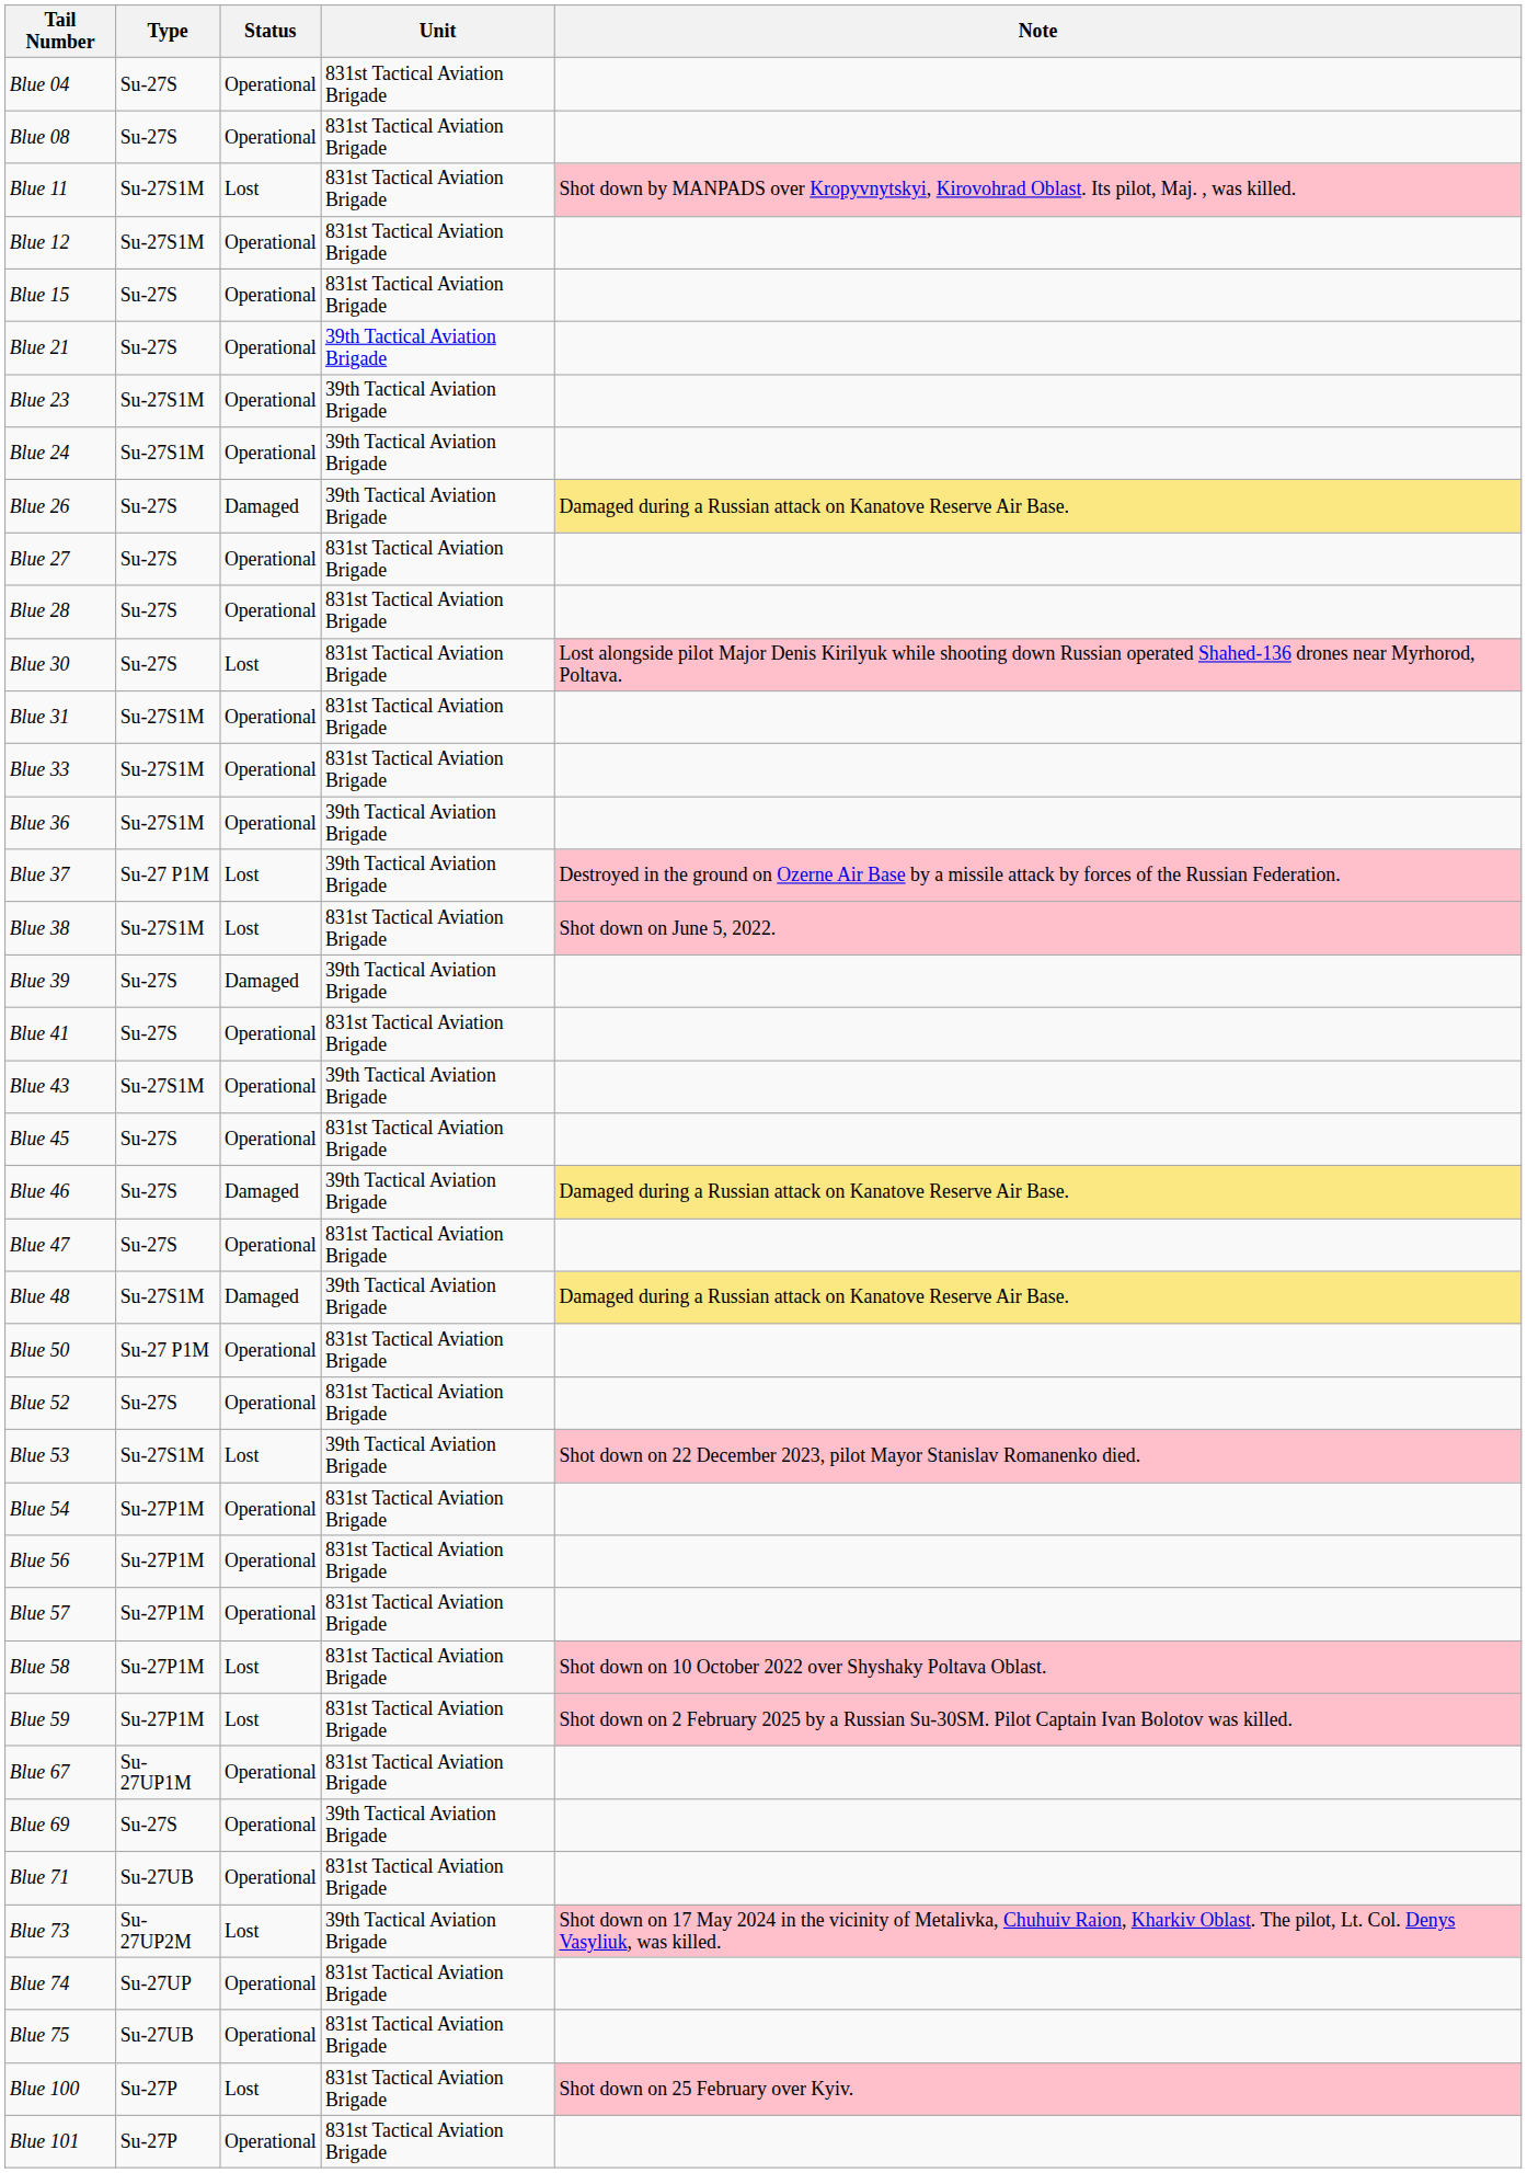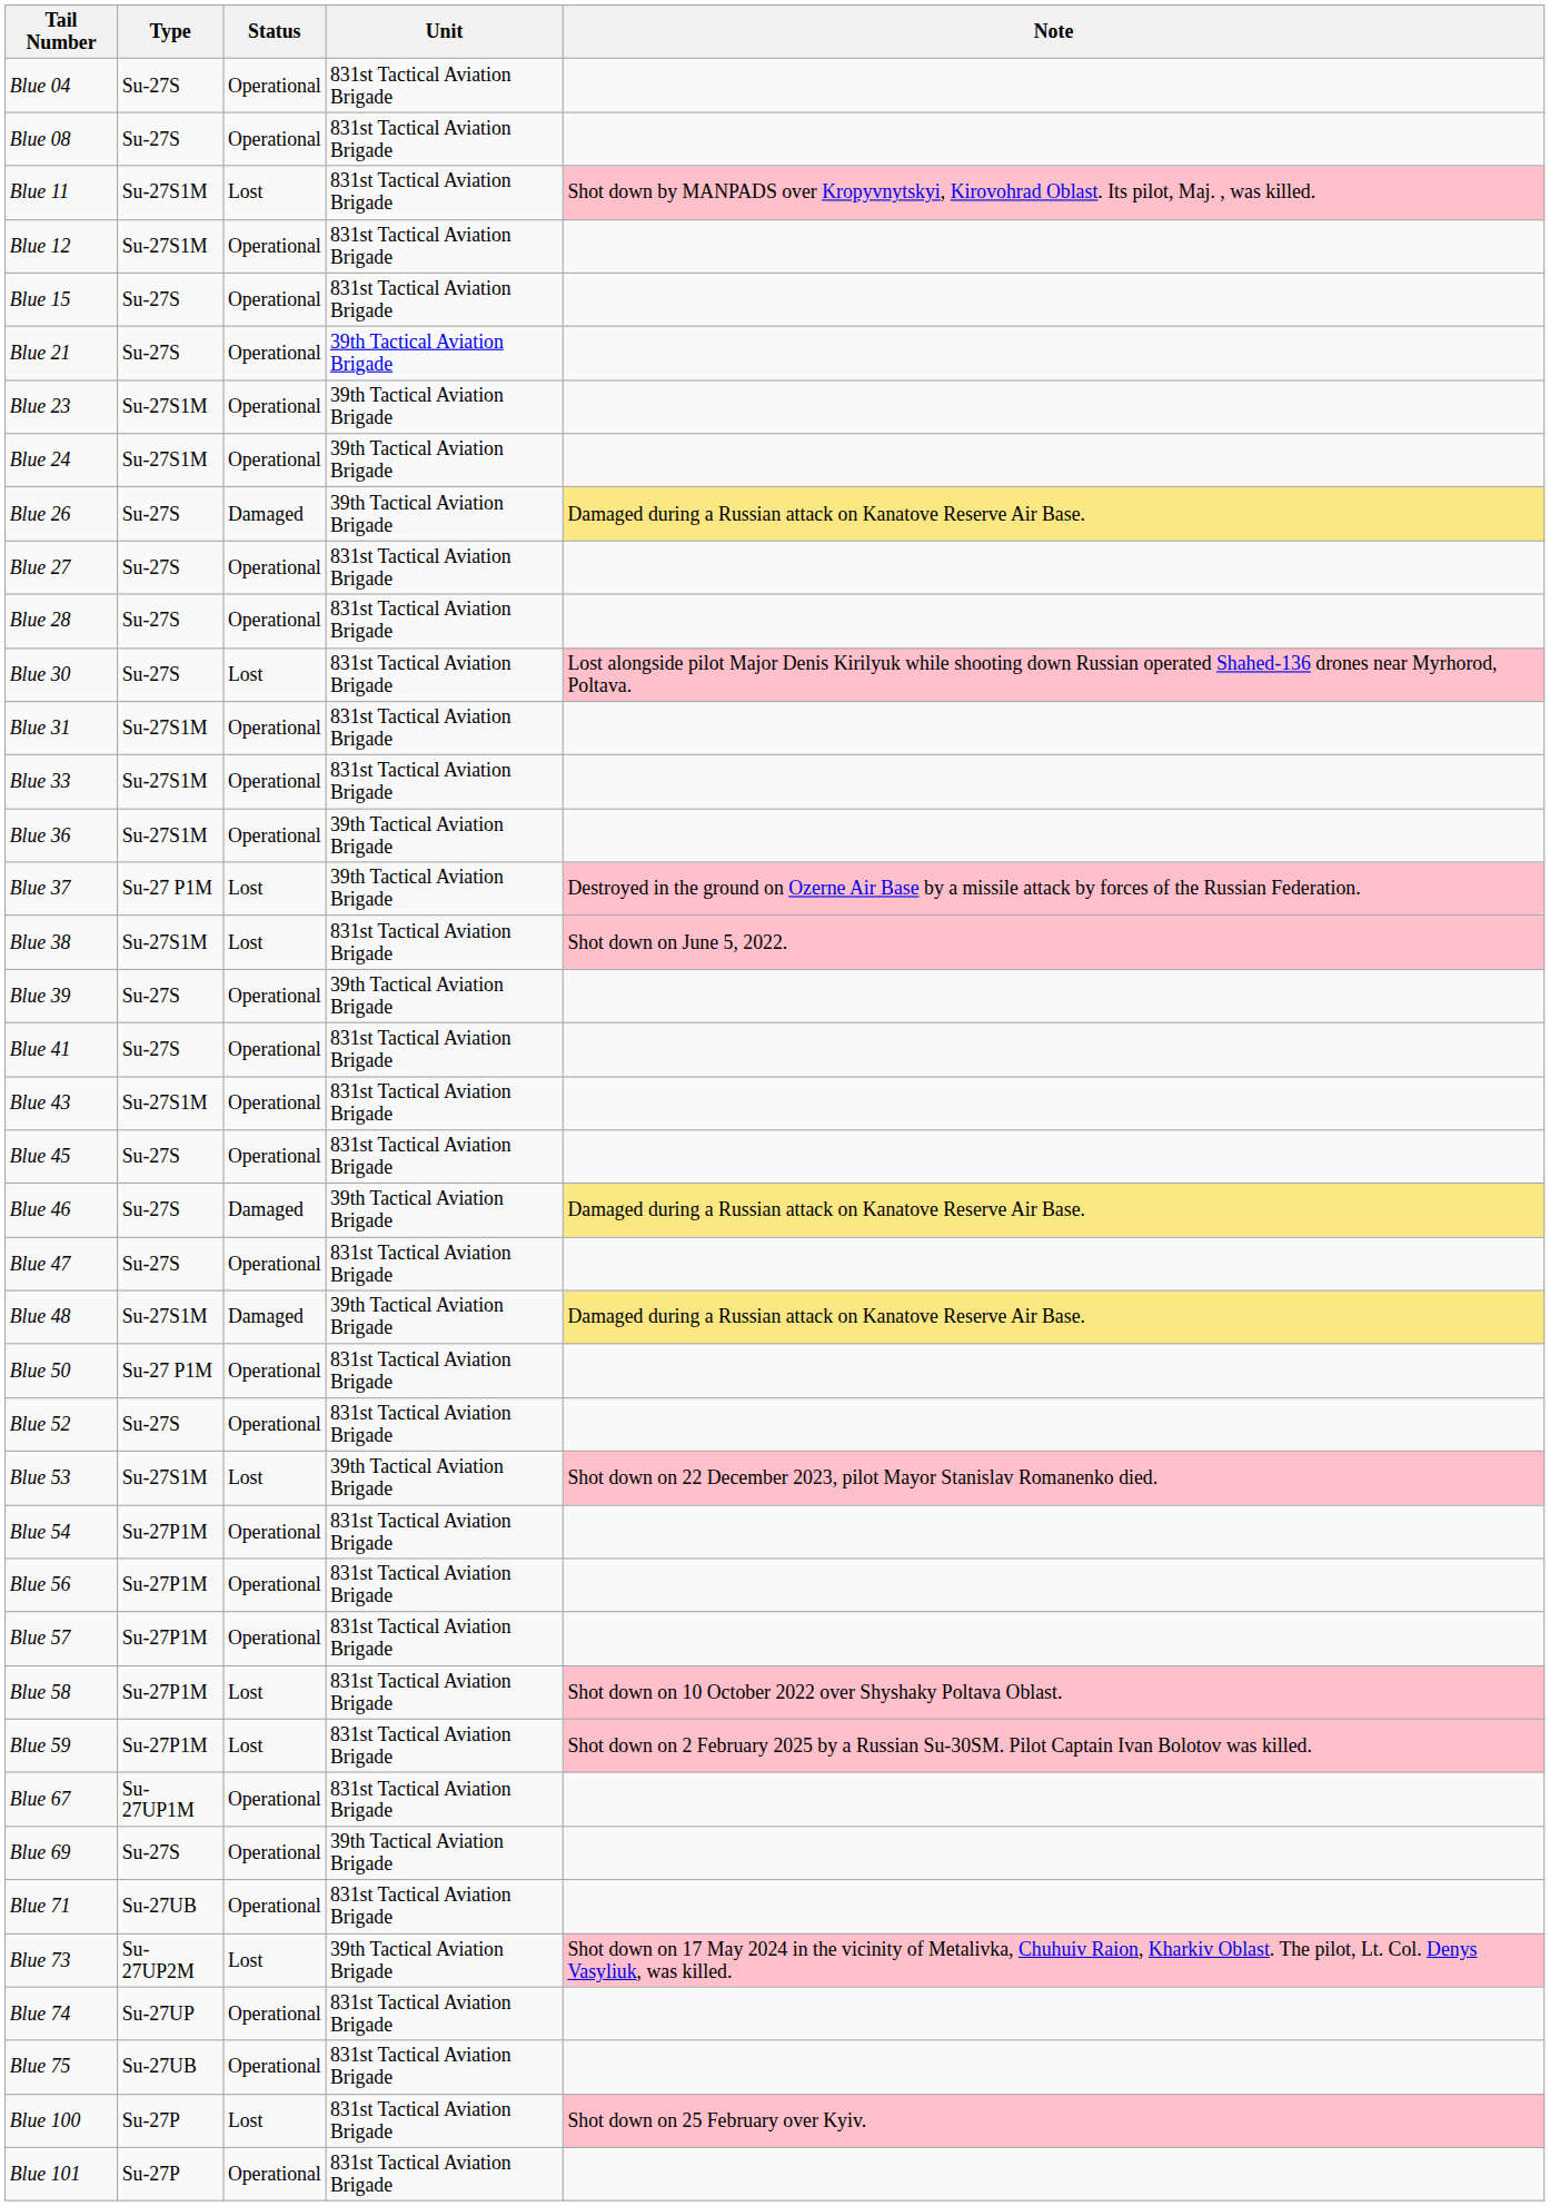Blue 39 | Status: Damaged -> Operational
Blue 43 | Unit: 39th Tactical Aviation Brigade -> 831st Tactical Aviation Brigade
